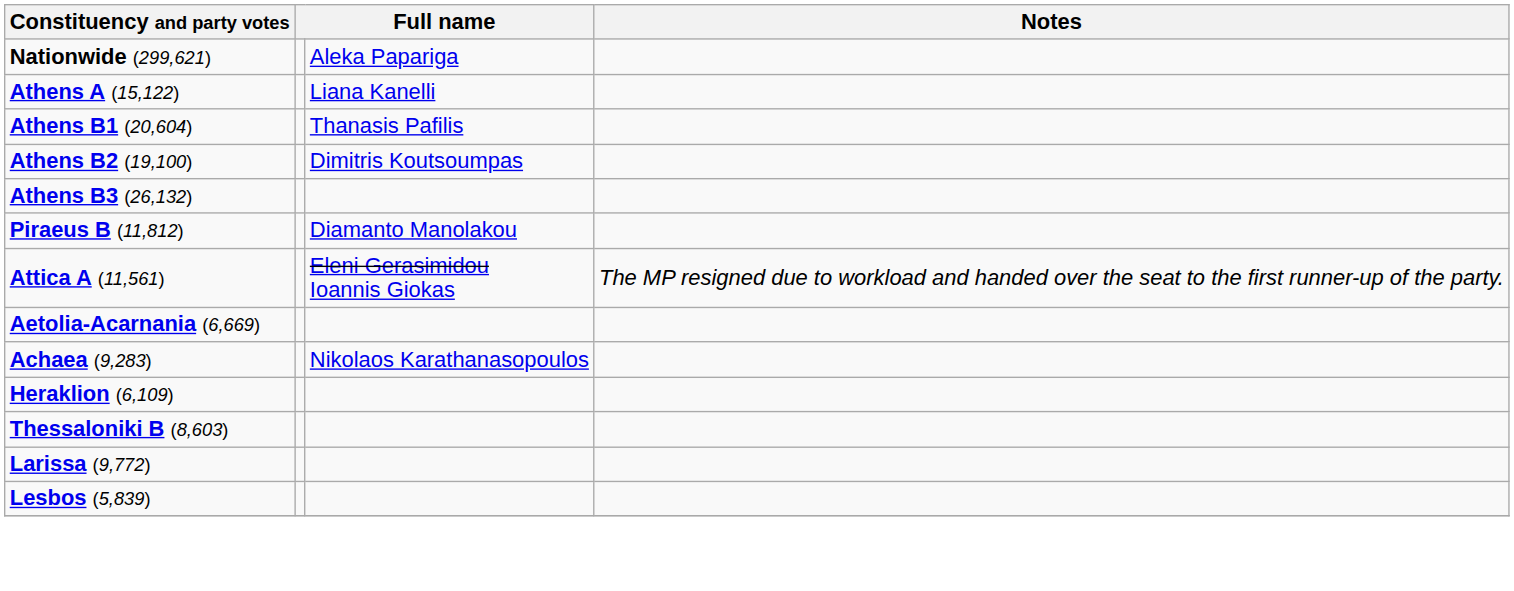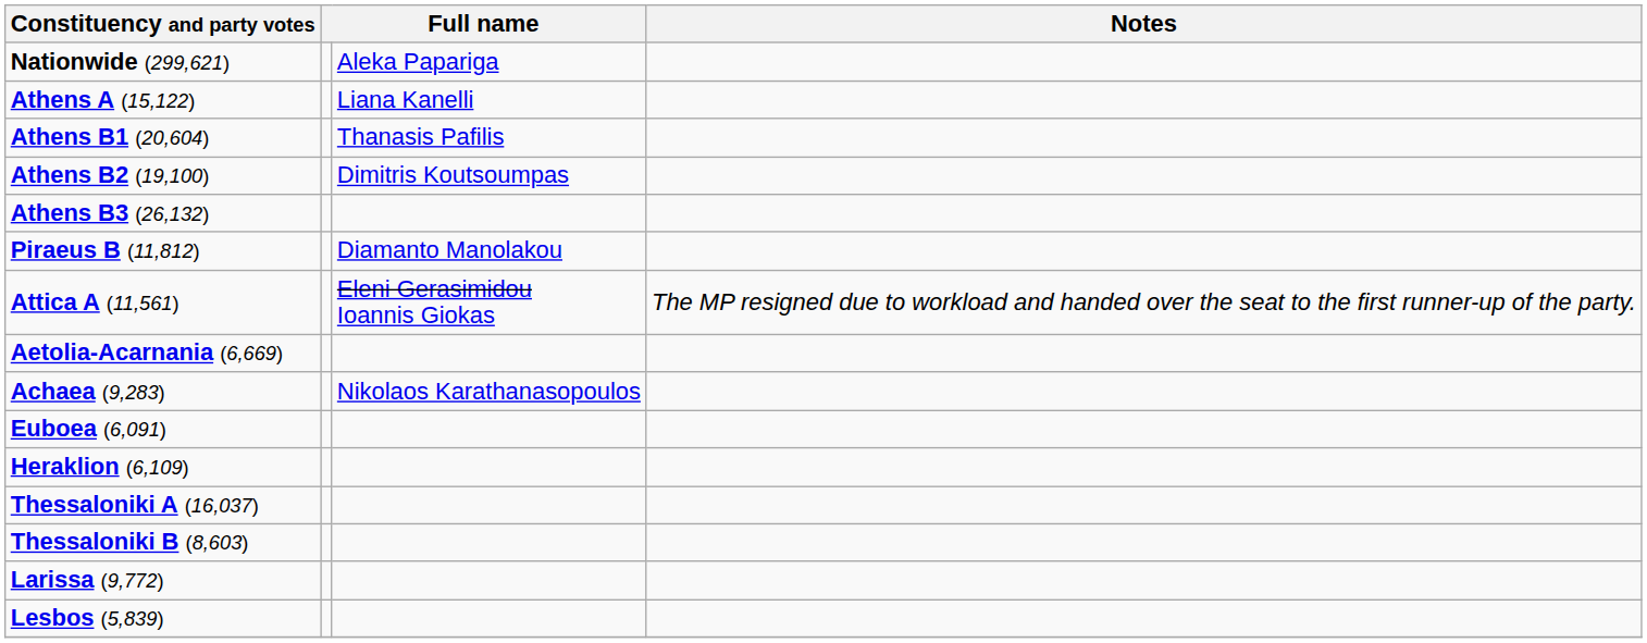+ row: Euboea (6,091)
+ row: Thessaloniki A (16,037)
